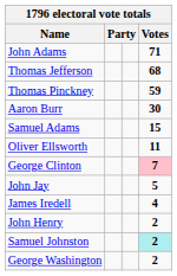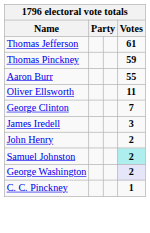- row: John Adams | 71
Thomas Jefferson | Votes: 68 -> 61
Aaron Burr | Votes: 30 -> 55
- row: Samuel Adams | 15
George Clinton | Votes: pink background -> no background
- row: John Jay | 5
James Iredell | Votes: 4 -> 3
George Washington | Votes: no background -> lavender background
+ row: C. C. Pinckney | 1
